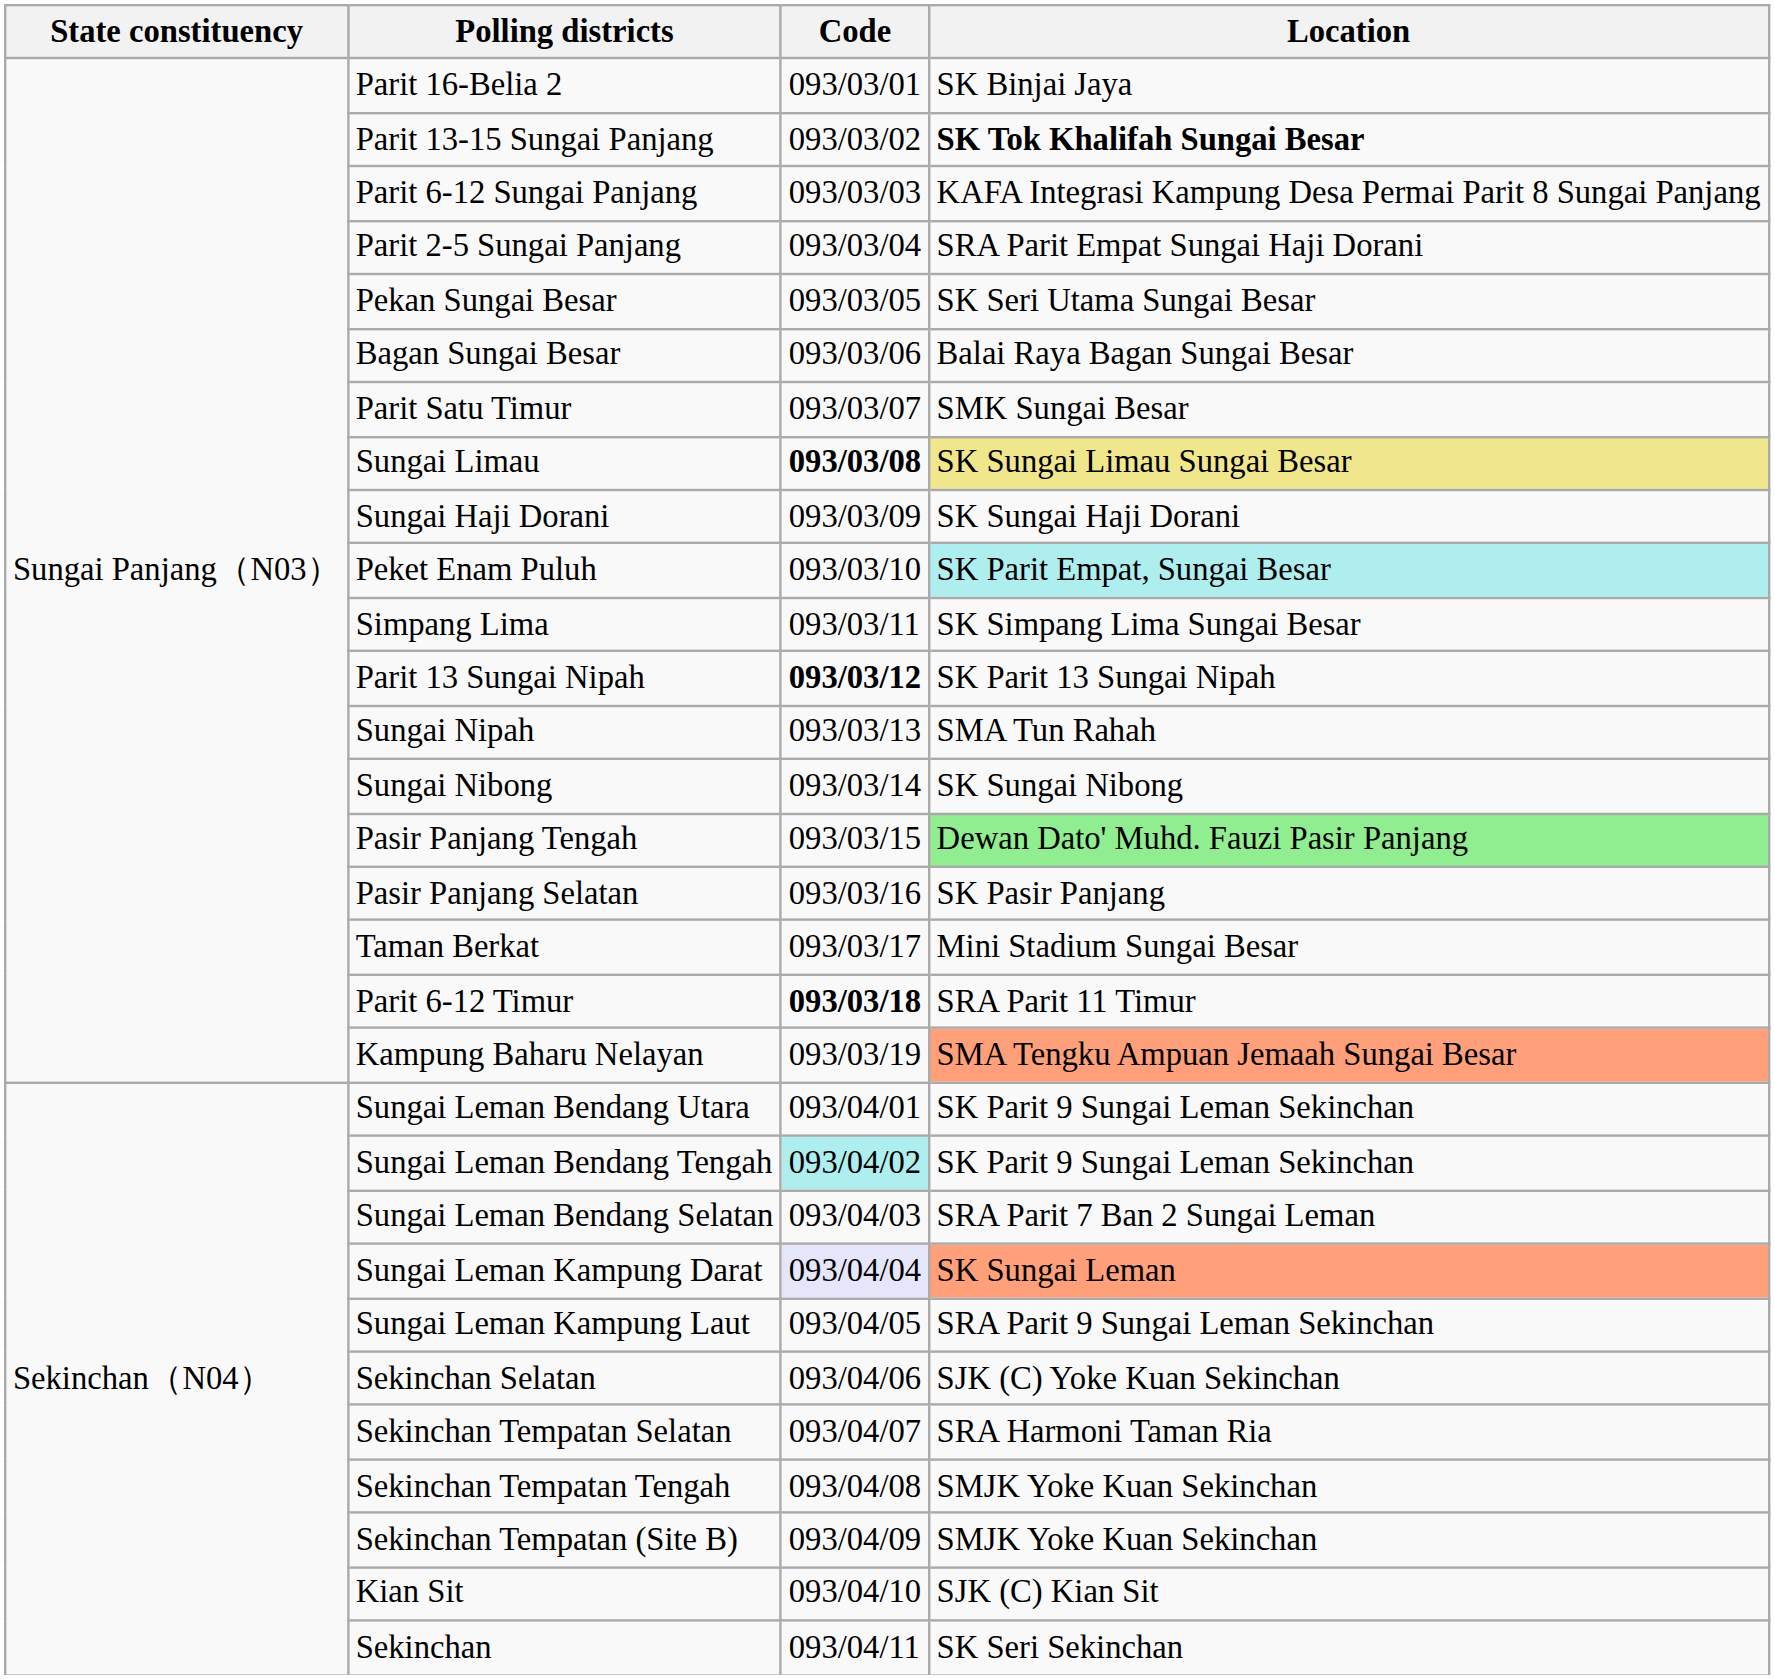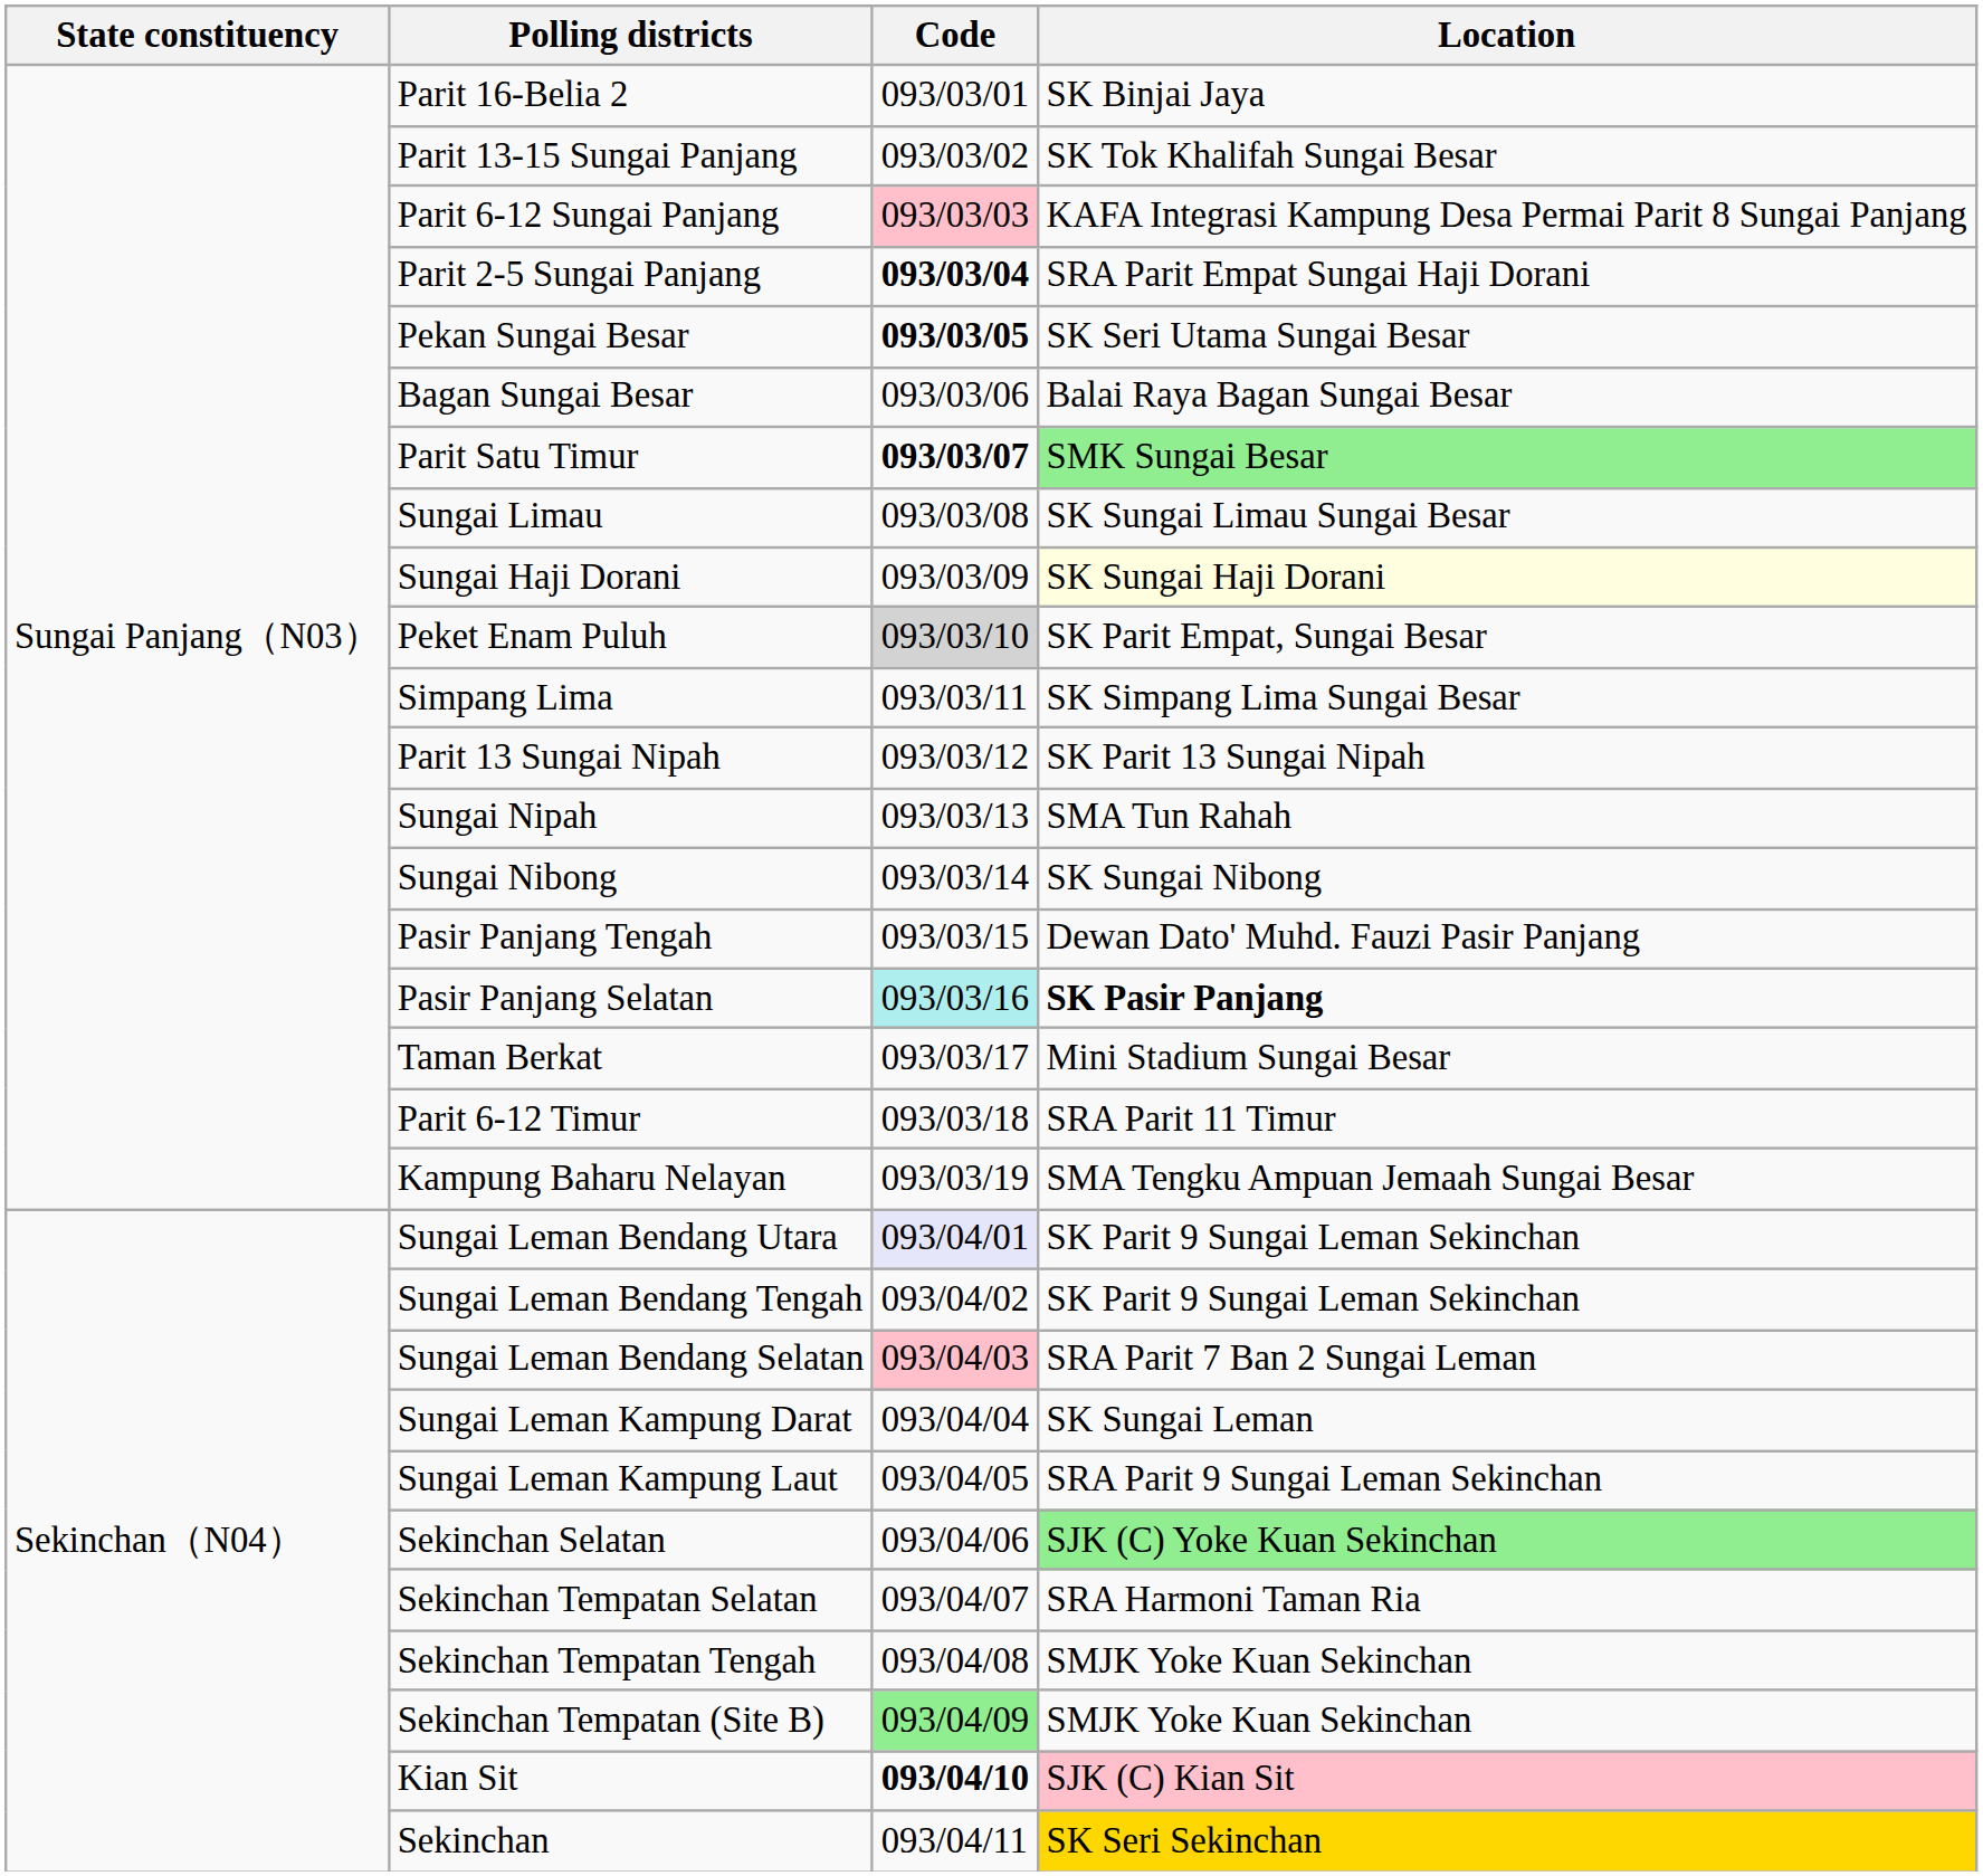Parit 13-15 Sungai Panjang | Location: bold -> normal
Parit 6-12 Sungai Panjang | Code: no background -> pink background
Parit 2-5 Sungai Panjang | Code: normal -> bold
Pekan Sungai Besar | Code: normal -> bold
Parit Satu Timur | Code: normal -> bold
Parit Satu Timur | Location: no background -> lightgreen background
Sungai Limau | Code: bold -> normal
Sungai Limau | Location: khaki background -> no background
Sungai Haji Dorani | Location: no background -> lightyellow background
Peket Enam Puluh | Code: no background -> lightgrey background
Peket Enam Puluh | Location: paleturquoise background -> no background
Parit 13 Sungai Nipah | Code: bold -> normal
Pasir Panjang Tengah | Location: lightgreen background -> no background
Pasir Panjang Selatan | Code: no background -> paleturquoise background
Pasir Panjang Selatan | Location: normal -> bold
Parit 6-12 Timur | Code: bold -> normal
Kampung Baharu Nelayan | Location: lightsalmon background -> no background
Sungai Leman Bendang Utara | Code: no background -> lavender background
Sungai Leman Bendang Tengah | Code: paleturquoise background -> no background
Sungai Leman Bendang Selatan | Code: no background -> pink background
Sungai Leman Kampung Darat | Code: lavender background -> no background
Sungai Leman Kampung Darat | Location: lightsalmon background -> no background
Sekinchan Selatan | Location: no background -> lightgreen background
Sekinchan Tempatan (Site B) | Code: no background -> lightgreen background
Kian Sit | Code: normal -> bold
Kian Sit | Location: no background -> pink background
Sekinchan | Location: no background -> gold background
